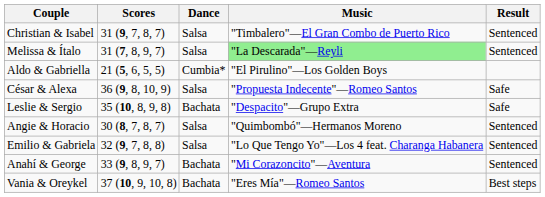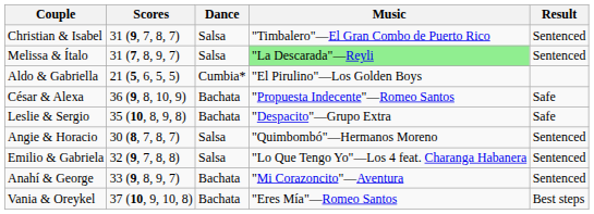César & Alexa | Dance: Salsa -> Bachata
